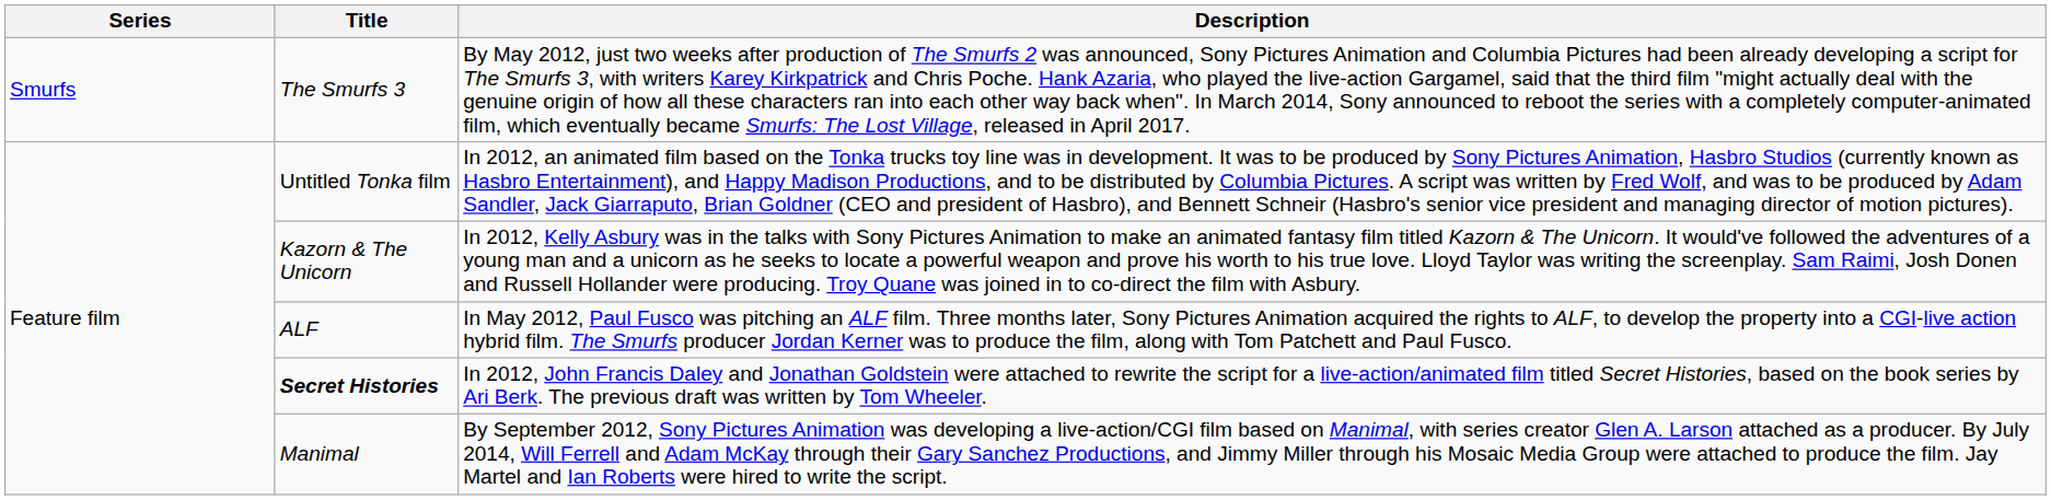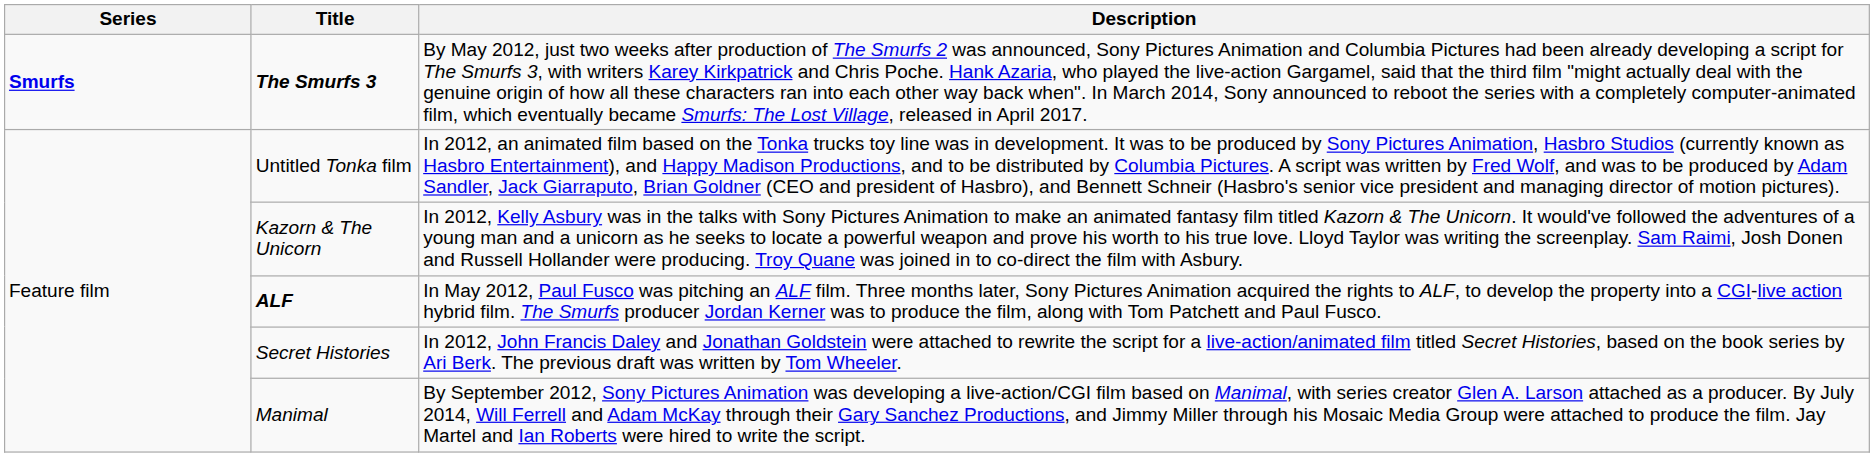The Smurfs 3 | Series: normal -> bold
The Smurfs 3 | Title: normal -> bold
ALF | Title: normal -> bold
Secret Histories | Title: bold -> normal
